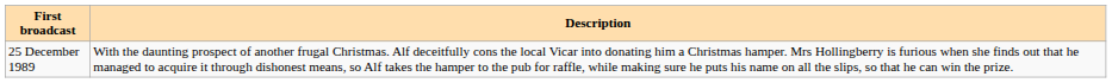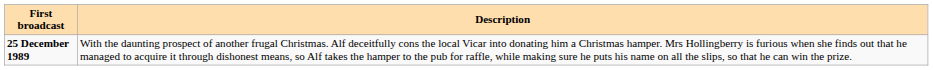row 2 | First broadcast: normal -> bold
